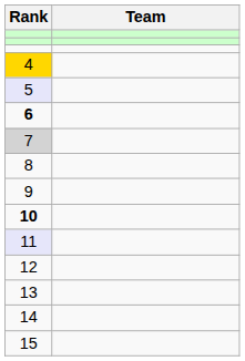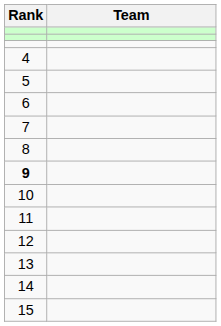row 5 | Rank: gold background -> no background
row 6 | Rank: lavender background -> no background
row 7 | Rank: bold -> normal
row 8 | Rank: lightgrey background -> no background
row 10 | Rank: normal -> bold
row 11 | Rank: bold -> normal
row 12 | Rank: lavender background -> no background
